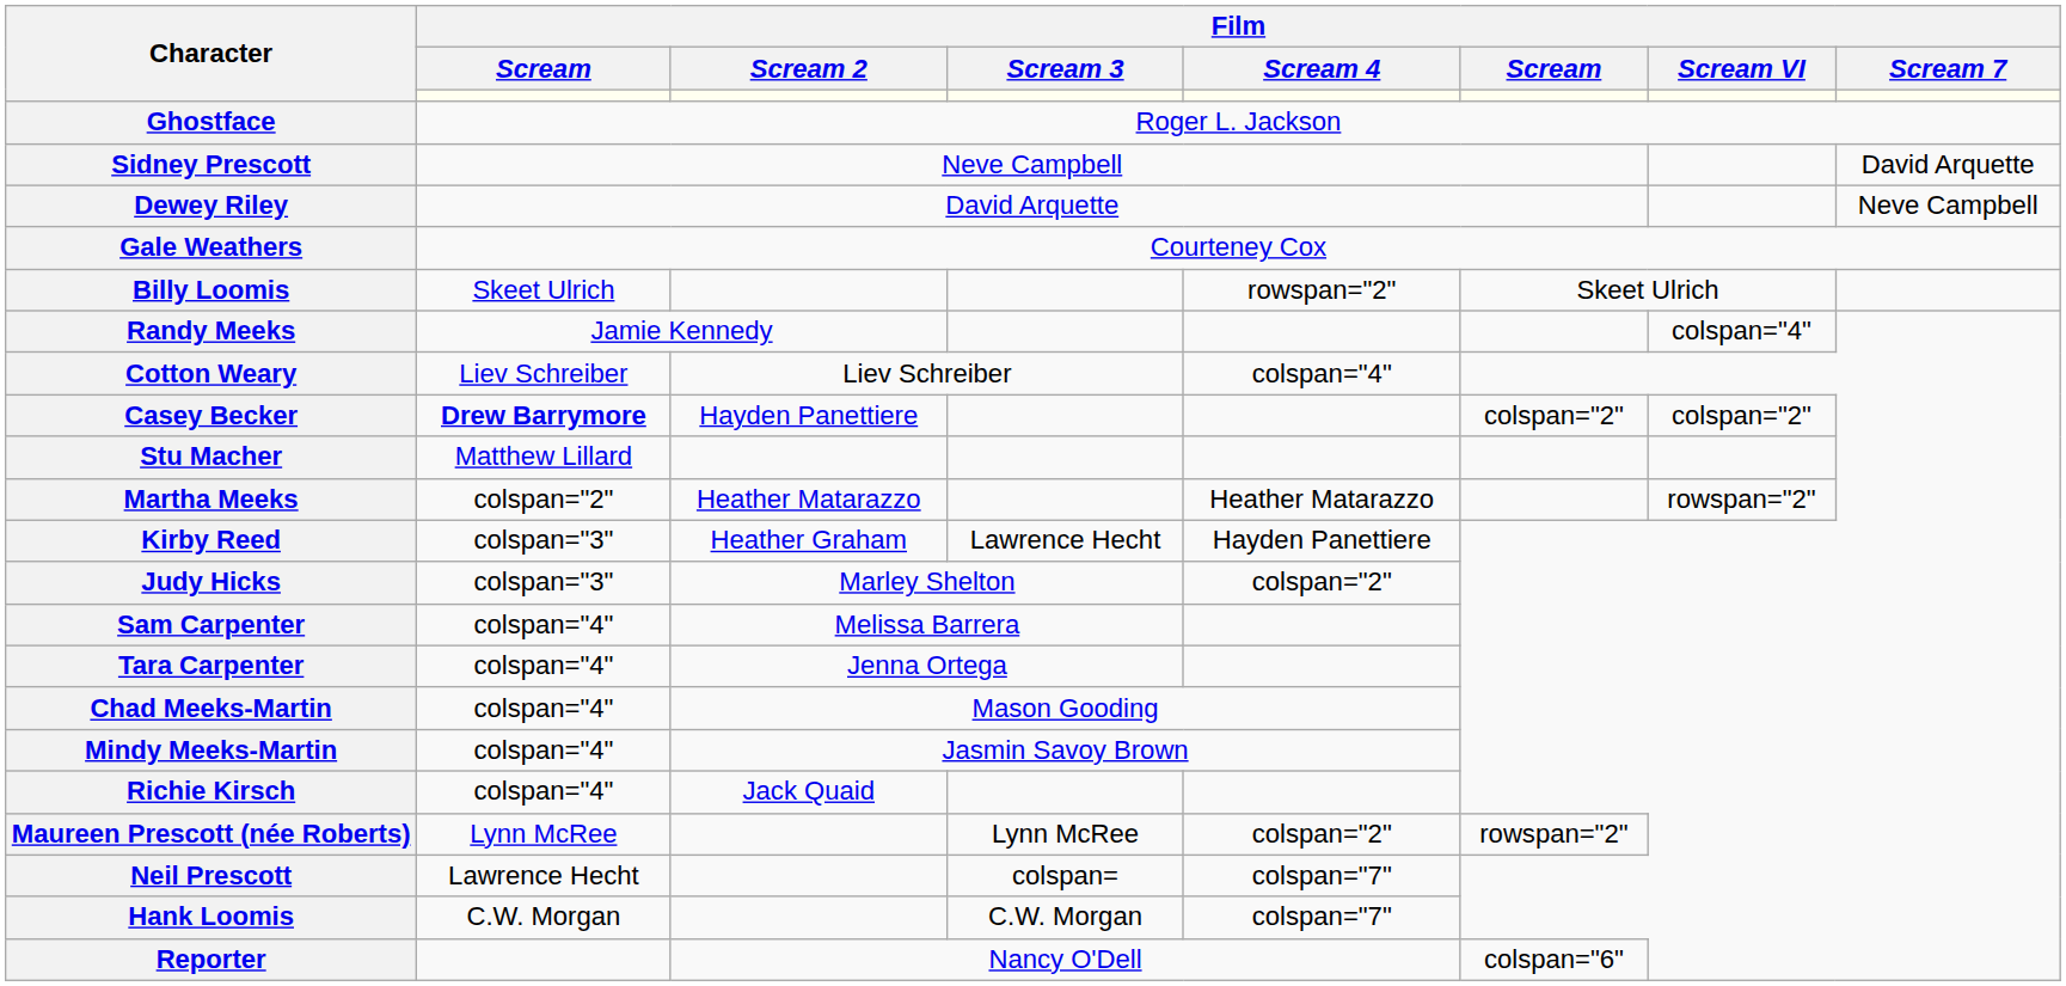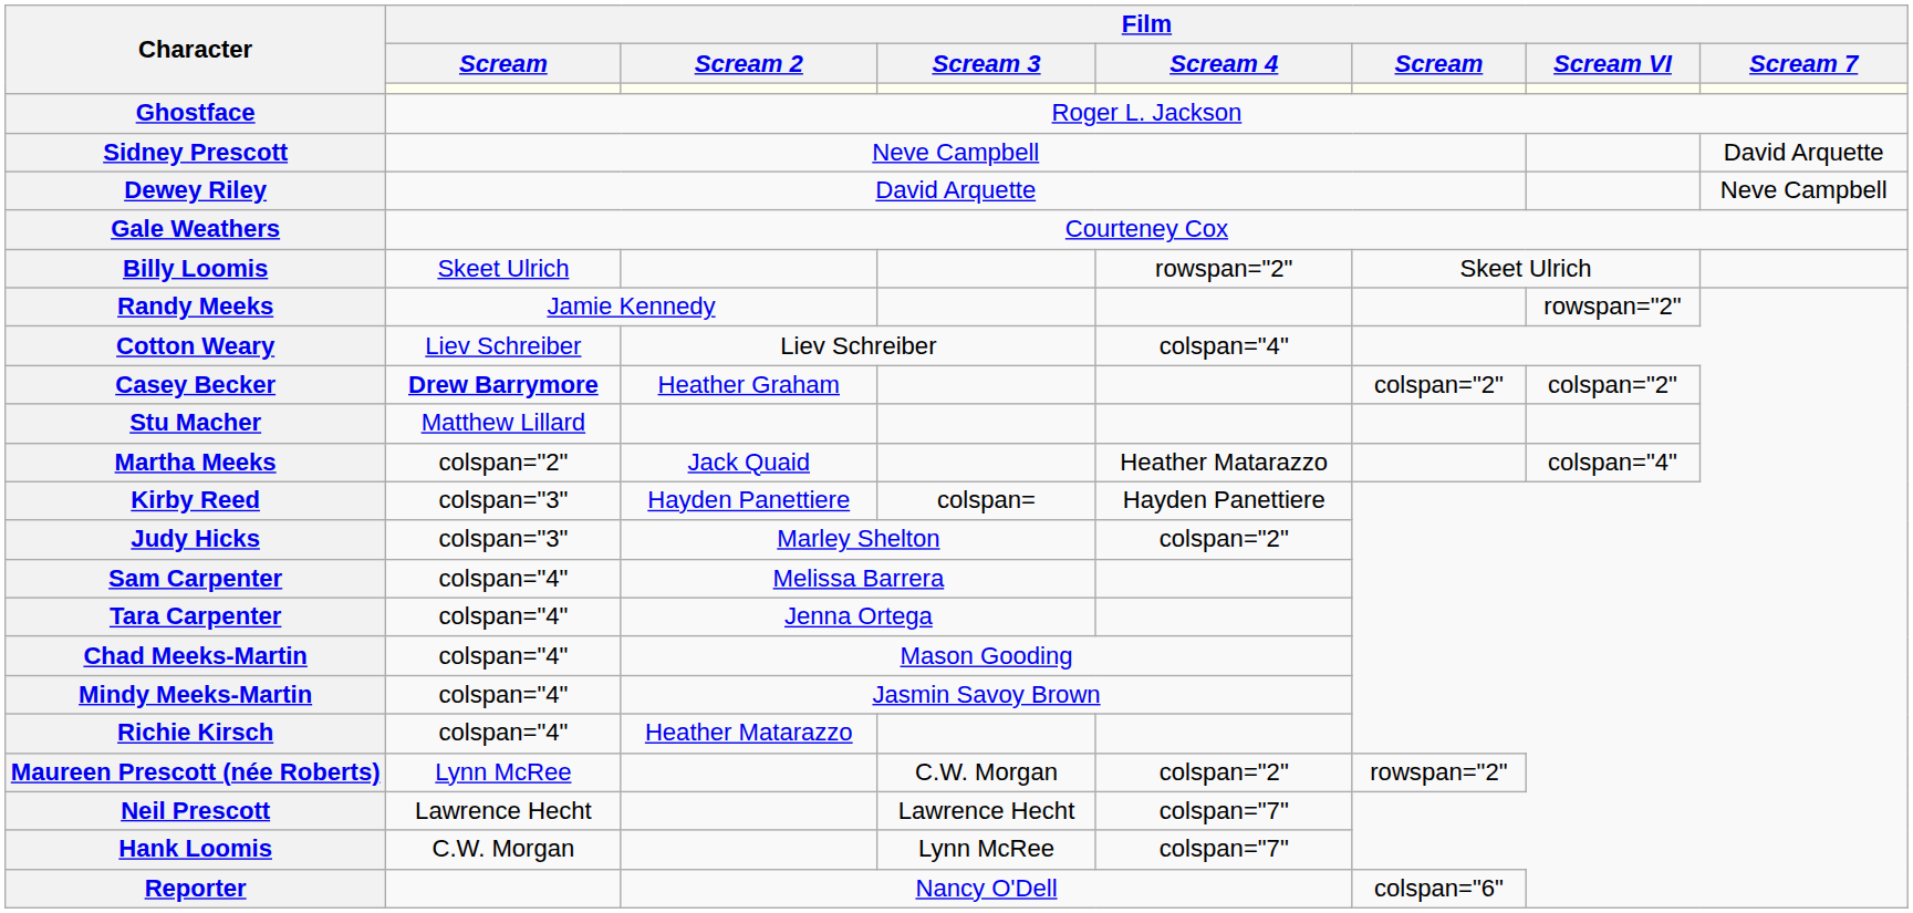Randy Meeks | Film / Scream VI: colspan="4" -> rowspan="2"
Casey Becker | Film / Scream 2: Hayden Panettiere -> Heather Graham
Martha Meeks | Film / Scream 2: Heather Matarazzo -> Jack Quaid
Martha Meeks | Film / Scream VI: rowspan="2" -> colspan="4"
Kirby Reed | Film / Scream 2: Heather Graham -> Hayden Panettiere
Kirby Reed | Film / Scream 3: Lawrence Hecht -> colspan=
Richie Kirsch | Film / Scream 2: Jack Quaid -> Heather Matarazzo
Maureen Prescott (née Roberts) | Film / Scream 3: Lynn McRee -> C.W. Morgan
Neil Prescott | Film / Scream 3: colspan= -> Lawrence Hecht
Hank Loomis | Film / Scream 3: C.W. Morgan -> Lynn McRee
